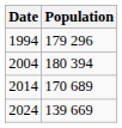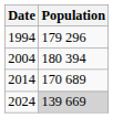2024 | Population: no background -> lightgrey background
